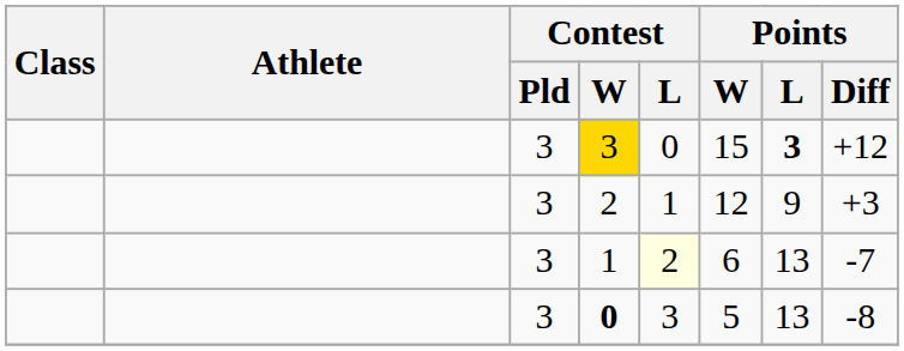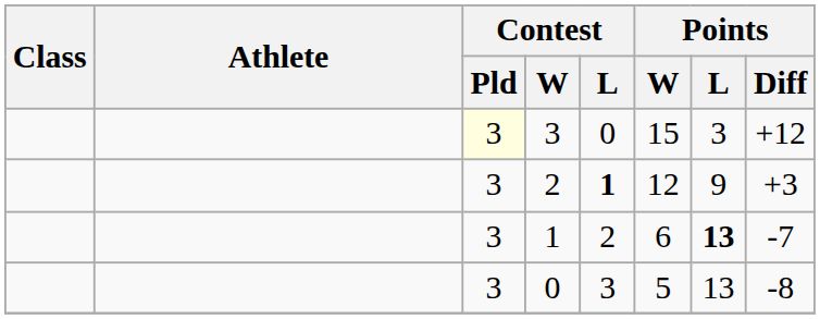row 3 | Contest / Pld: no background -> lightyellow background
row 3 | Contest / W: gold background -> no background
row 3 | Points / L: bold -> normal
row 4 | Contest / L: normal -> bold
row 5 | Contest / L: lightyellow background -> no background
row 5 | Points / L: normal -> bold
row 6 | Contest / W: bold -> normal
